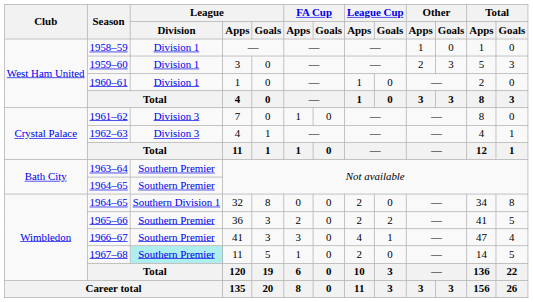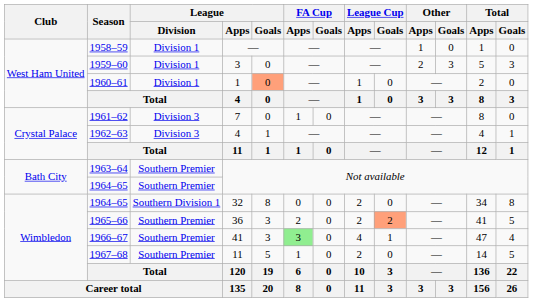1960–61 | League / Goals: no background -> lightsalmon background
1965–66 | League Cup / Goals: no background -> lightsalmon background
1966–67 | FA Cup / Apps: no background -> lightgreen background
1967–68 | League / Division: paleturquoise background -> no background
